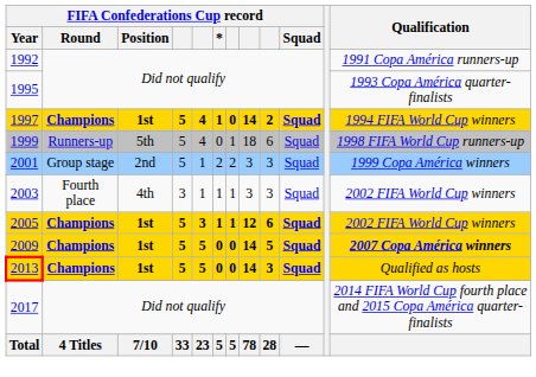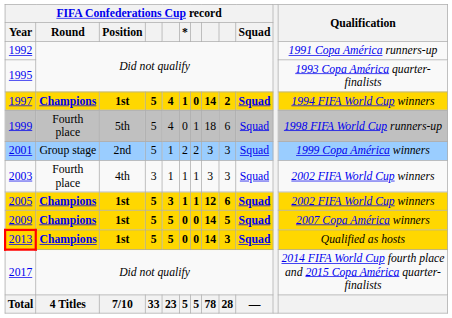1999 | FIFA Confederations Cup record / Round: Runners-up -> Fourth place
2009 | Qualification: bold -> normal
